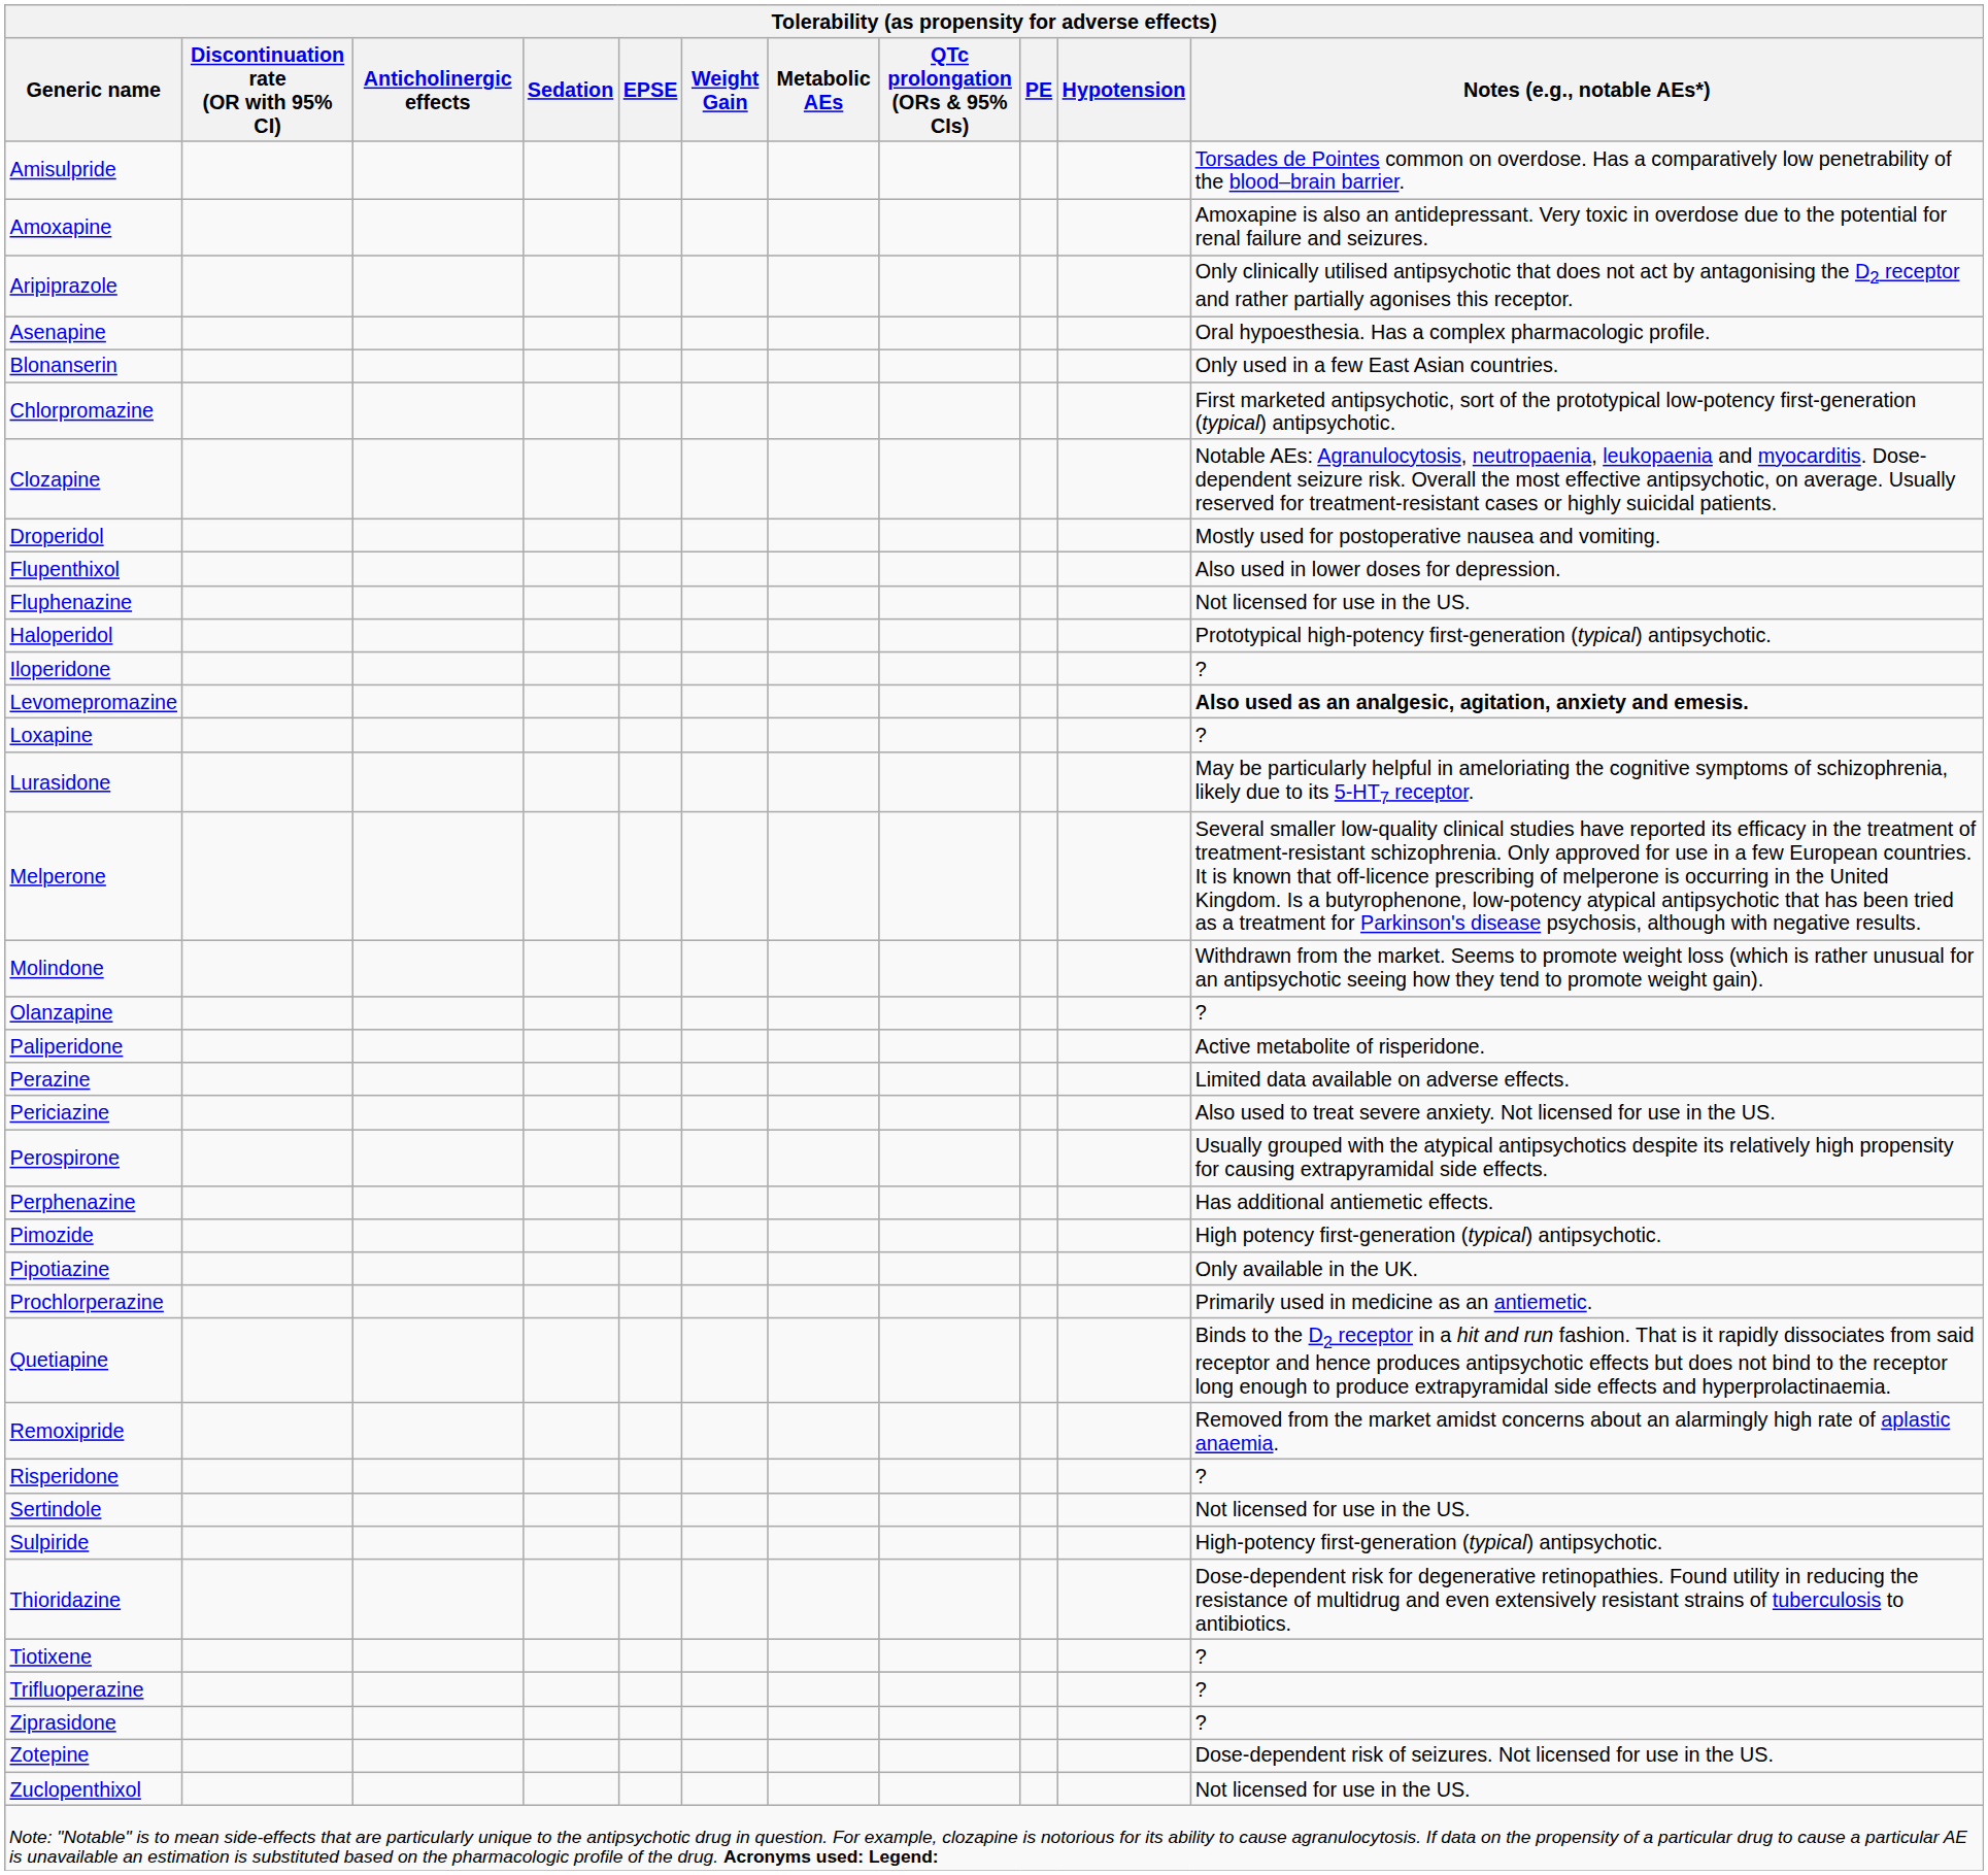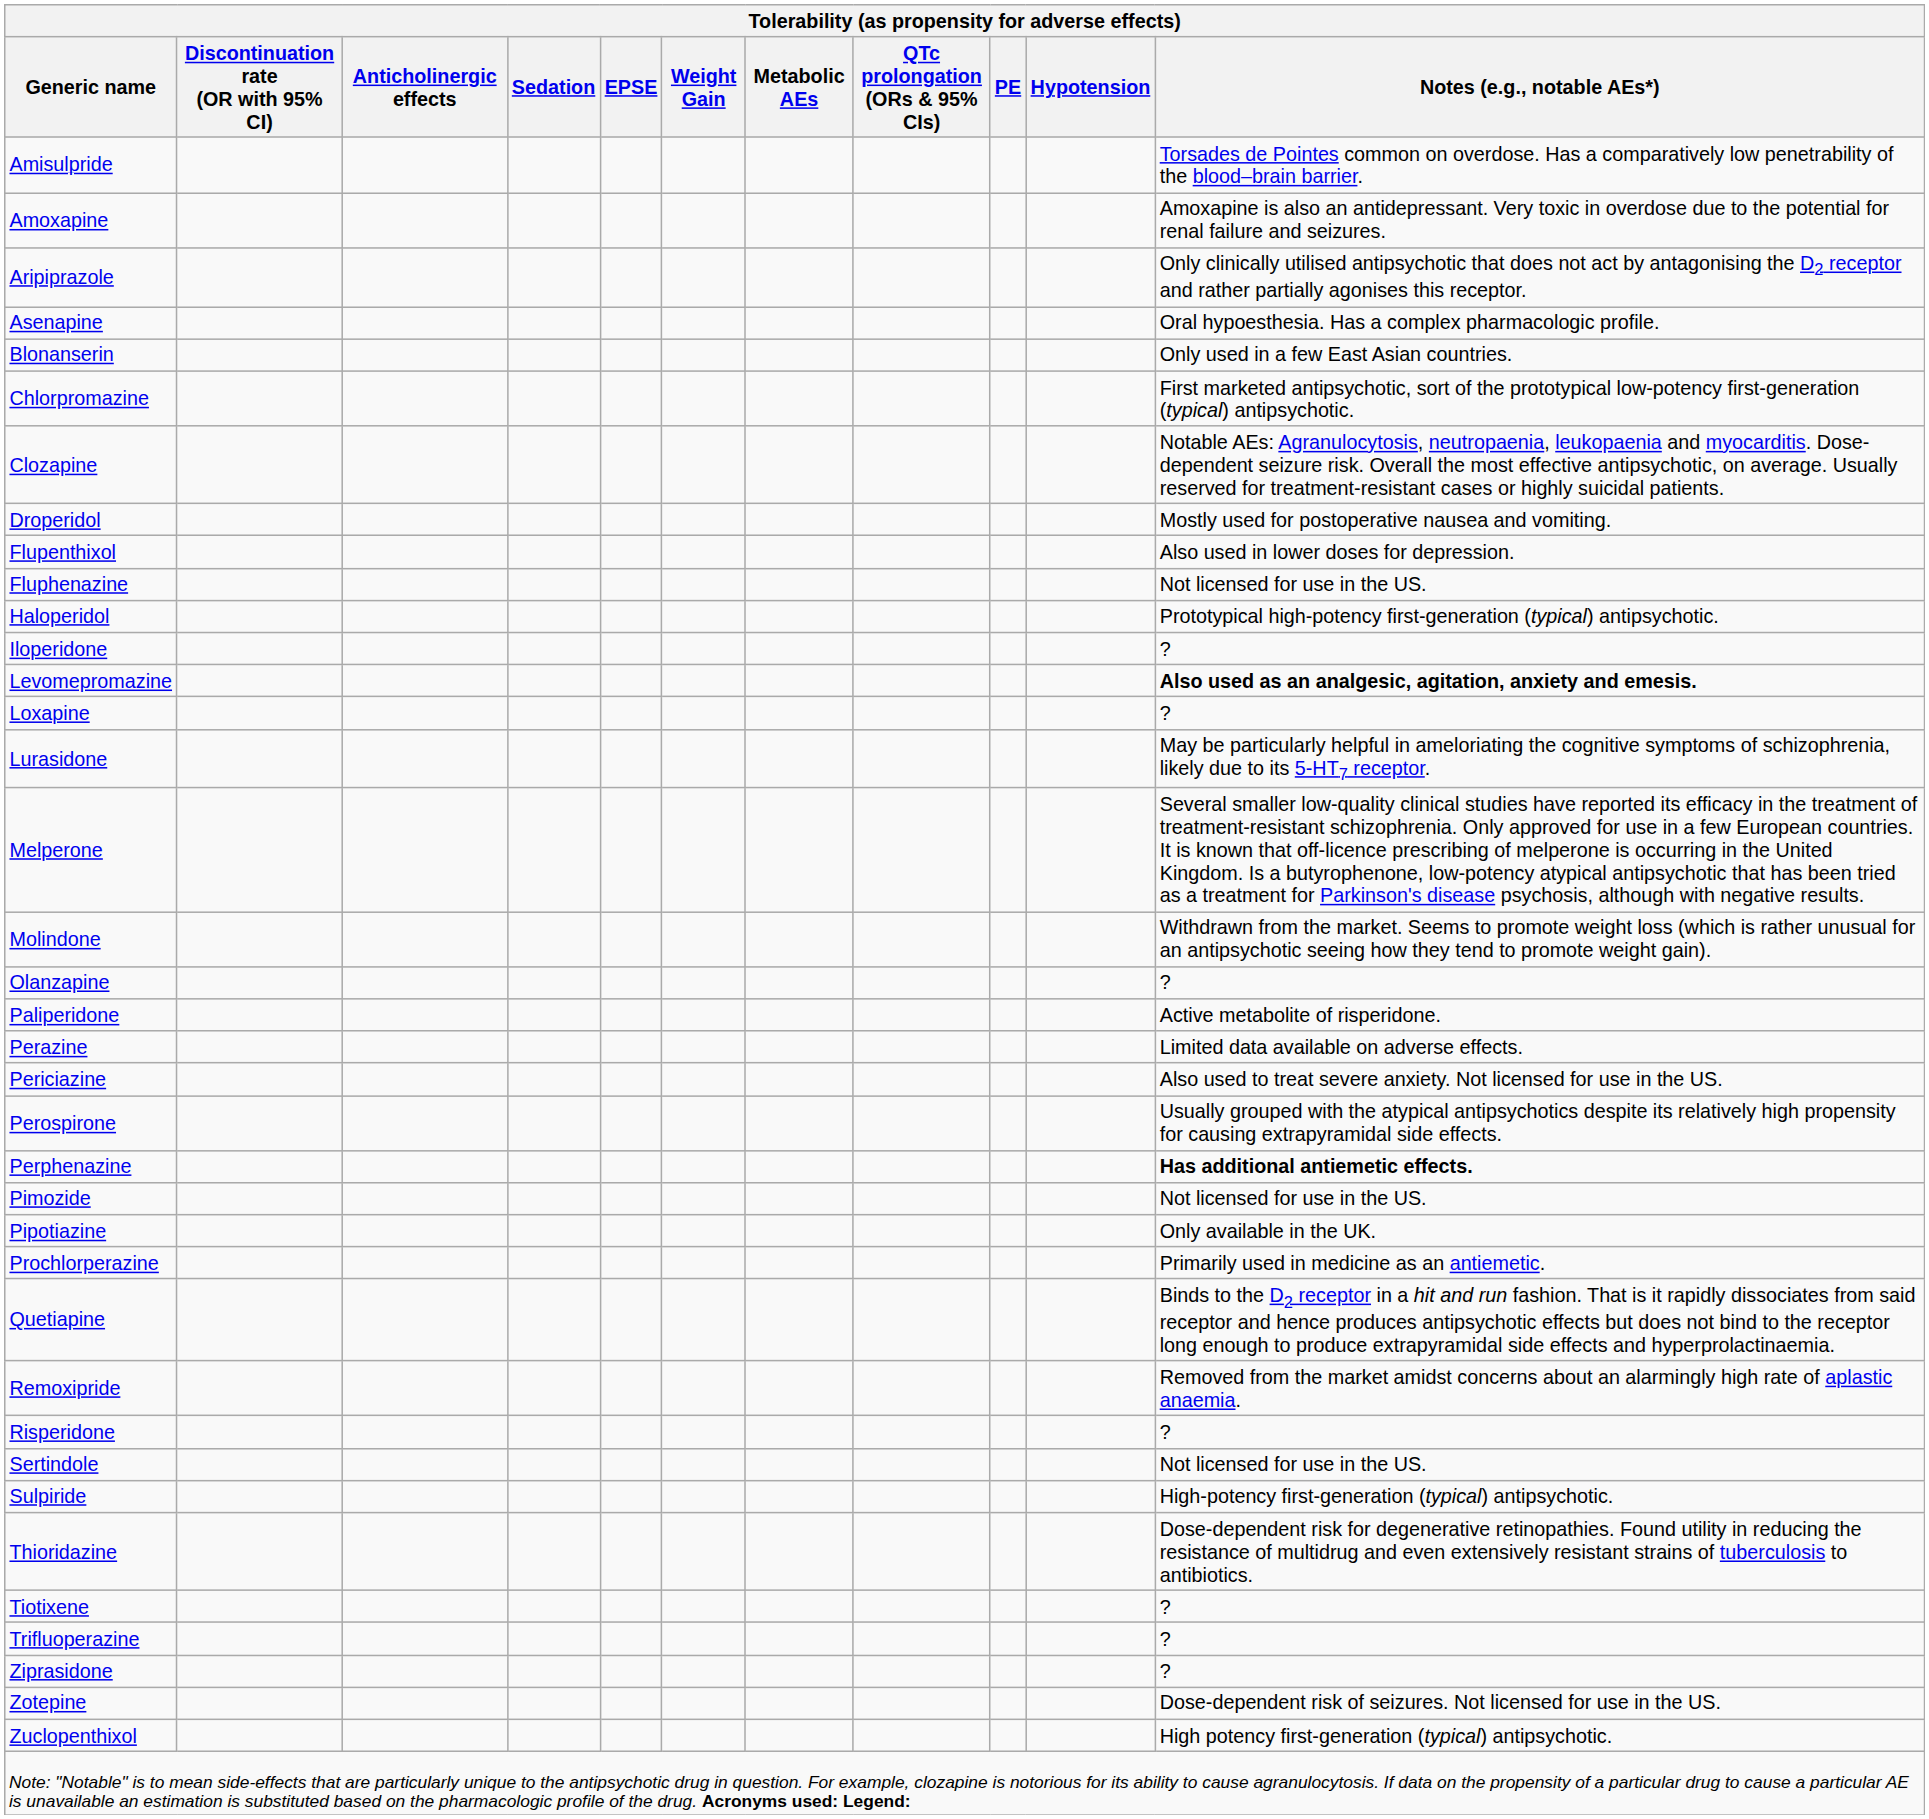Perphenazine | Notes (e.g., notable AEs*): normal -> bold
Pimozide | Notes (e.g., notable AEs*): High potency first-generation (typical) antipsychotic. -> Not licensed for use in the US.
Zuclopenthixol | Notes (e.g., notable AEs*): Not licensed for use in the US. -> High potency first-generation (typical) antipsychotic.
